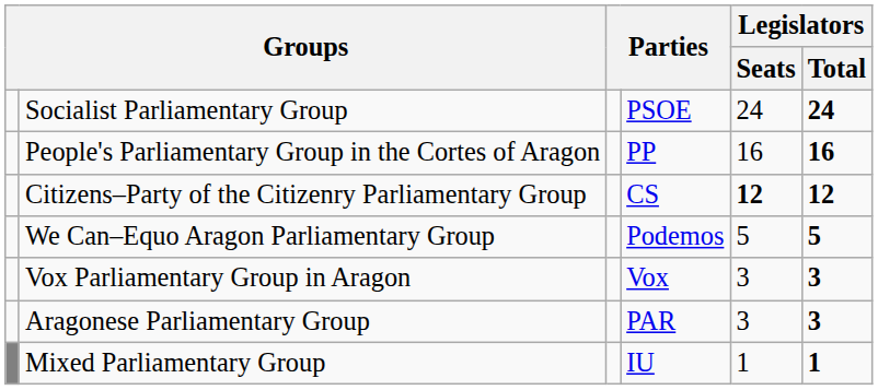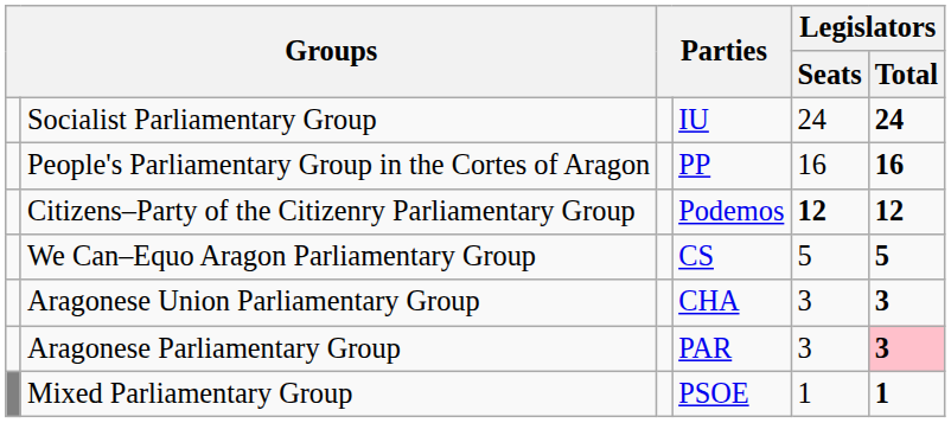Socialist Parliamentary Group | column 4: PSOE -> IU
Citizens–Party of the Citizenry Parliamentary Group | column 4: CS -> Podemos
We Can–Equo Aragon Parliamentary Group | column 4: Podemos -> CS
+ row: Aragonese Union Parliamentary Group | CHA | 3 | 3
- row: Vox Parliamentary Group in Aragon | Vox | 3 | 3
Aragonese Parliamentary Group | Legislators / Total: no background -> pink background
Mixed Parliamentary Group | column 4: IU -> PSOE
